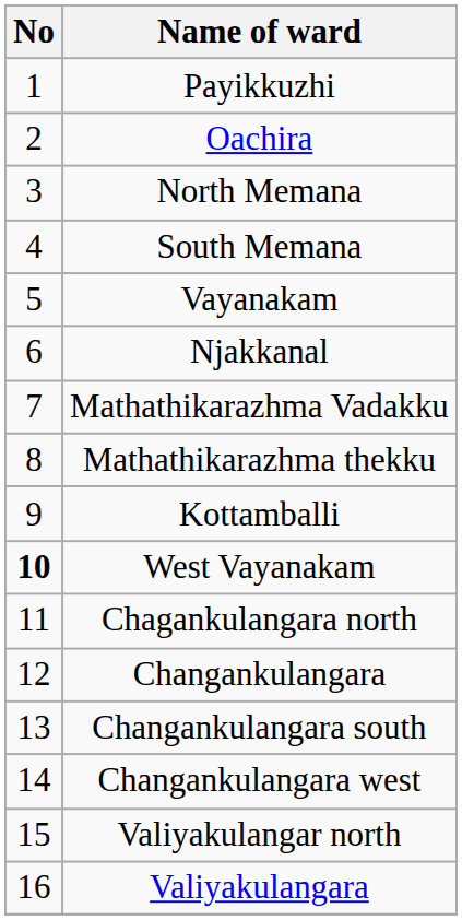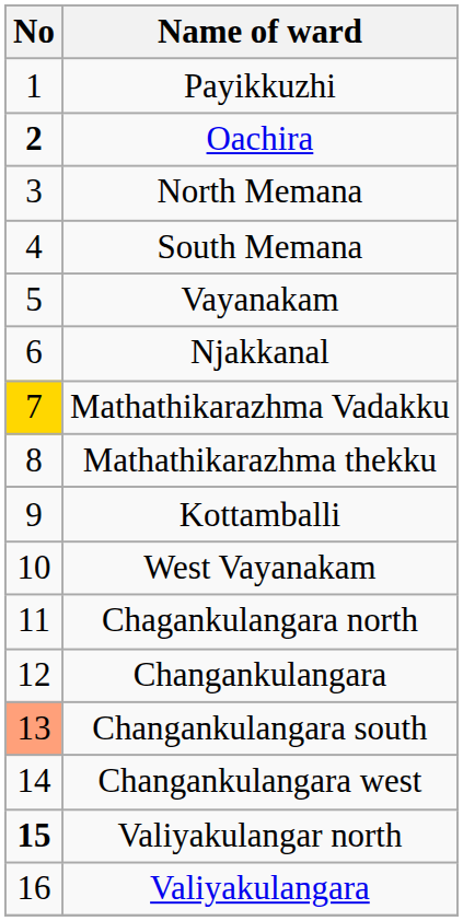Oachira | No: normal -> bold
Mathathikarazhma Vadakku | No: no background -> gold background
West Vayanakam | No: bold -> normal
Changankulangara south | No: no background -> lightsalmon background
Valiyakulangar north | No: normal -> bold
